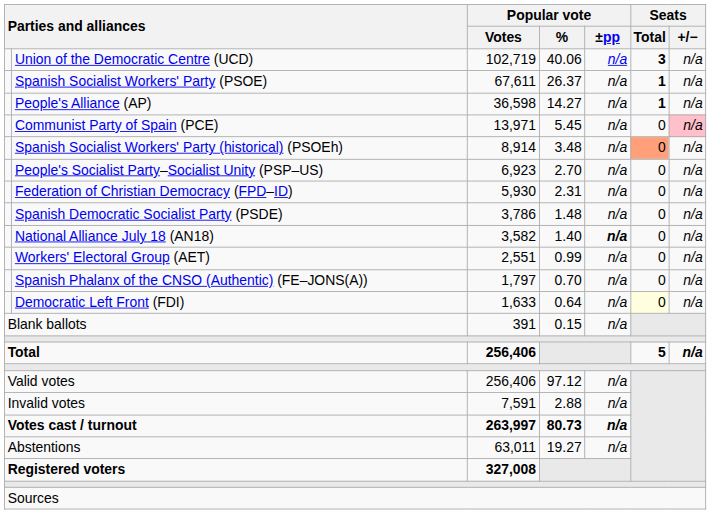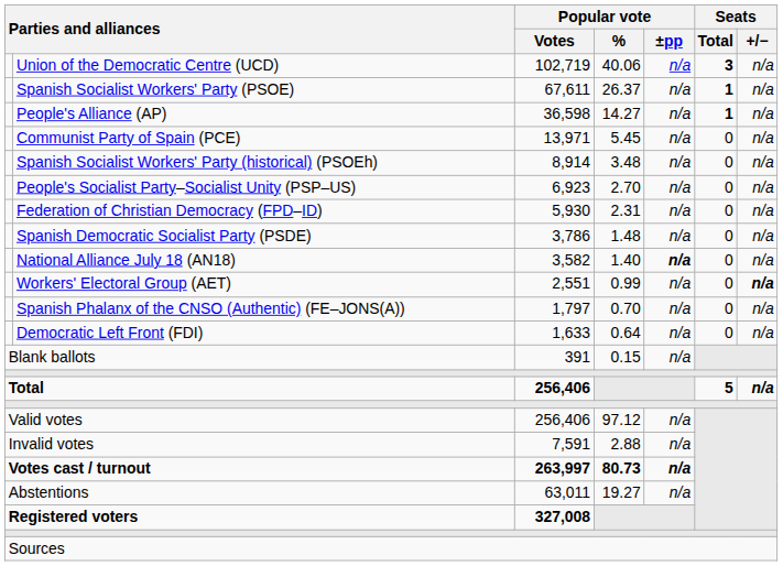Communist Party of Spain (PCE) | Seats / +/−: pink background -> no background
Spanish Socialist Workers' Party (historical) (PSOEh) | Seats / Total: lightsalmon background -> no background
Workers' Electoral Group (AET) | Seats / +/−: normal -> bold
Democratic Left Front (FDI) | Seats / Total: lightyellow background -> no background
